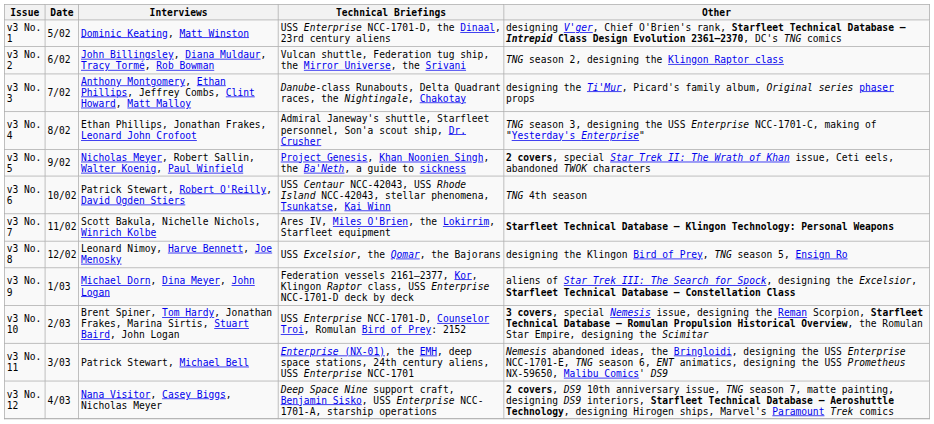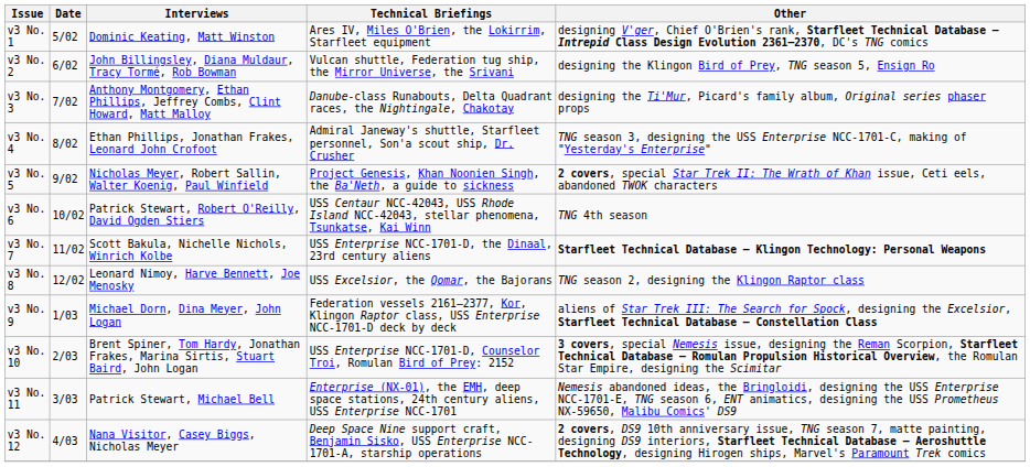v3 No. 1 | Technical Briefings: USS Enterprise NCC-1701-D, the Dinaal, 23rd century aliens -> Ares IV, Miles O'Brien, the Lokirrim, Starfleet equipment
v3 No. 2 | Other: TNG season 2, designing the Klingon Raptor class -> designing the Klingon Bird of Prey, TNG season 5, Ensign Ro
v3 No. 7 | Technical Briefings: Ares IV, Miles O'Brien, the Lokirrim, Starfleet equipment -> USS Enterprise NCC-1701-D, the Dinaal, 23rd century aliens
v3 No. 8 | Other: designing the Klingon Bird of Prey, TNG season 5, Ensign Ro -> TNG season 2, designing the Klingon Raptor class
